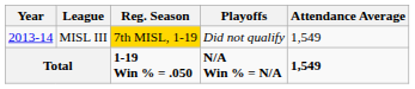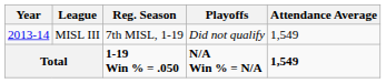2013-14 | Reg. Season: gold background -> no background
